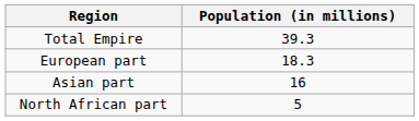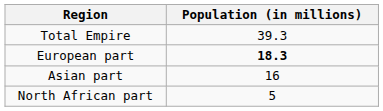European part | Population (in millions): normal -> bold
